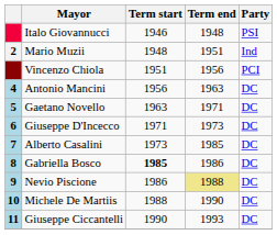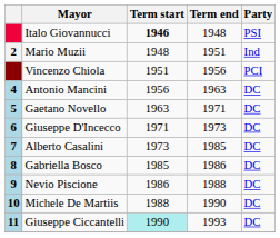Italo Giovannucci | Term start: normal -> bold
Gabriella Bosco | Term start: bold -> normal
Nevio Piscione | Term end: khaki background -> no background
Giuseppe Ciccantelli | Term start: no background -> paleturquoise background
